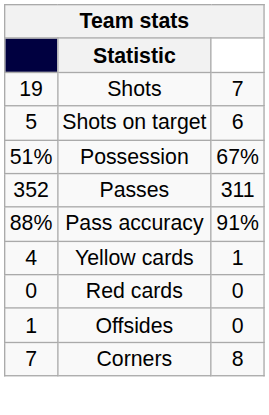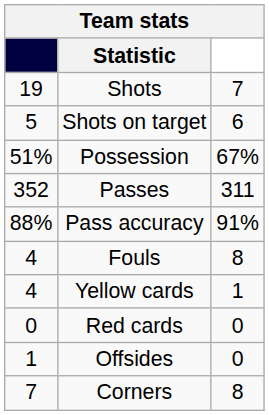+ row: 4 | Fouls | 8
